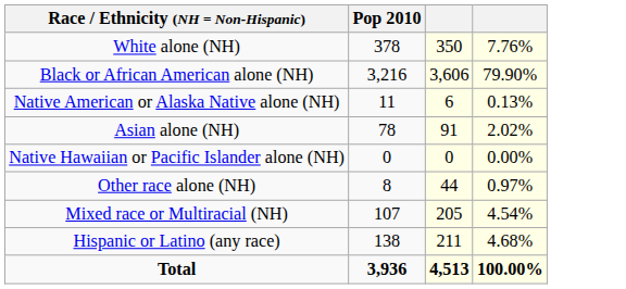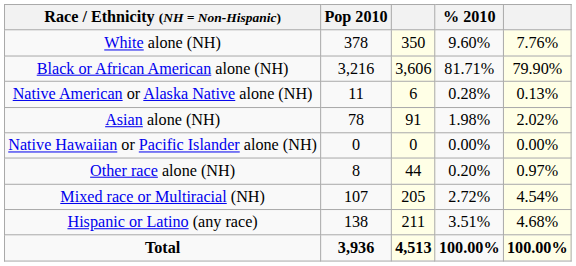+ column: % 2010 | 9.60% | 81.71% | 0.28% | 1.98% | 0.00% | 0.20% | 2.72% | 3.51% | 100.00%
